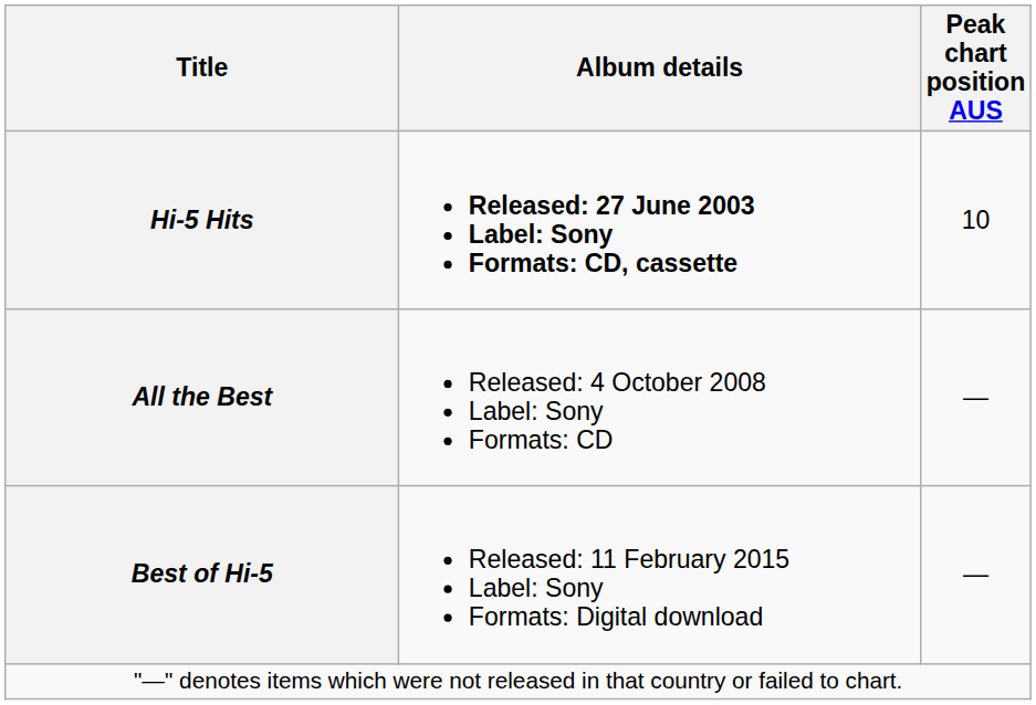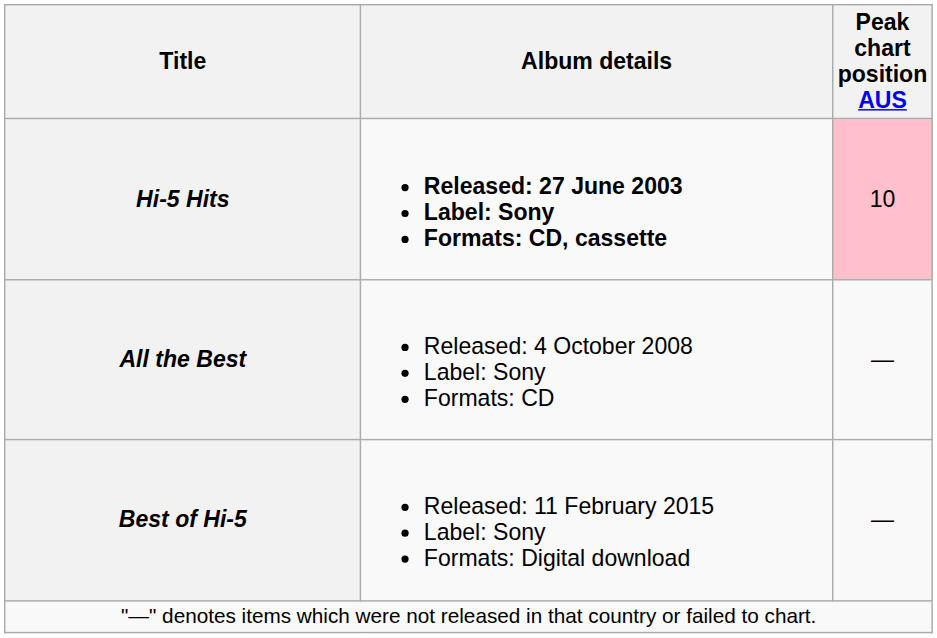Hi-5 Hits | Peak chart position AUS: no background -> pink background
